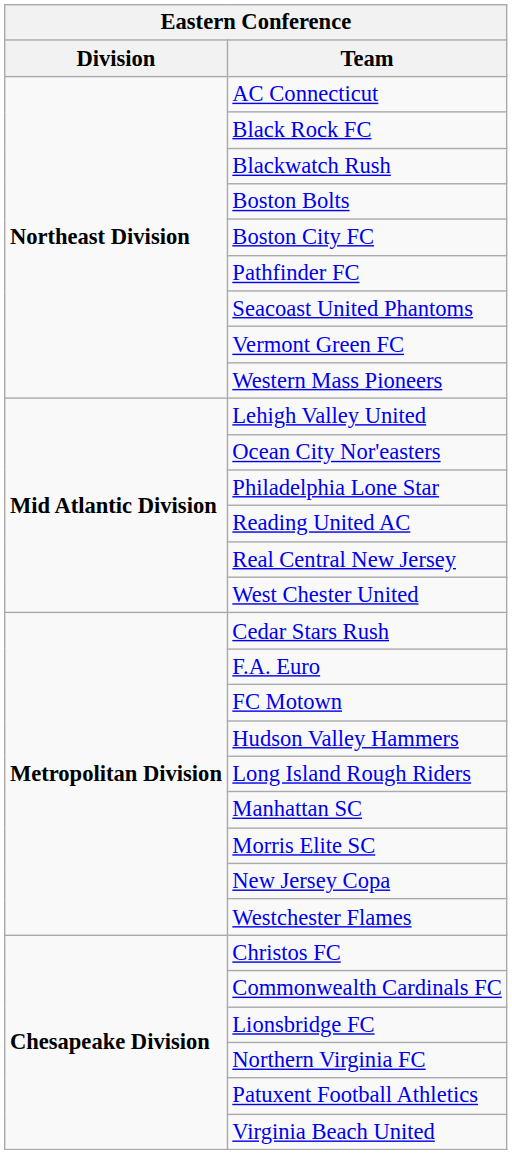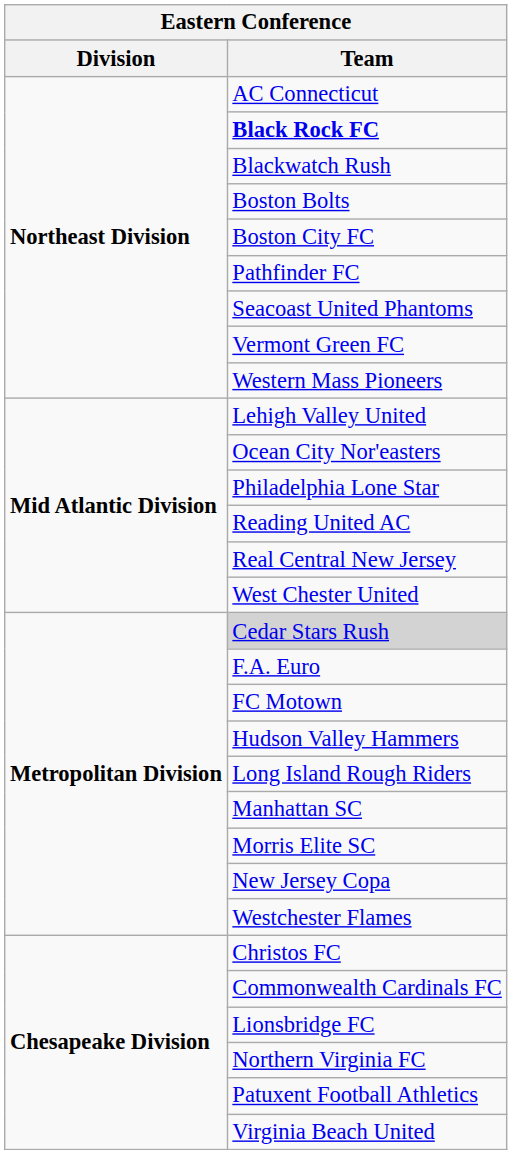Black Rock FC | Team: normal -> bold
Cedar Stars Rush | Team: no background -> lightgrey background
